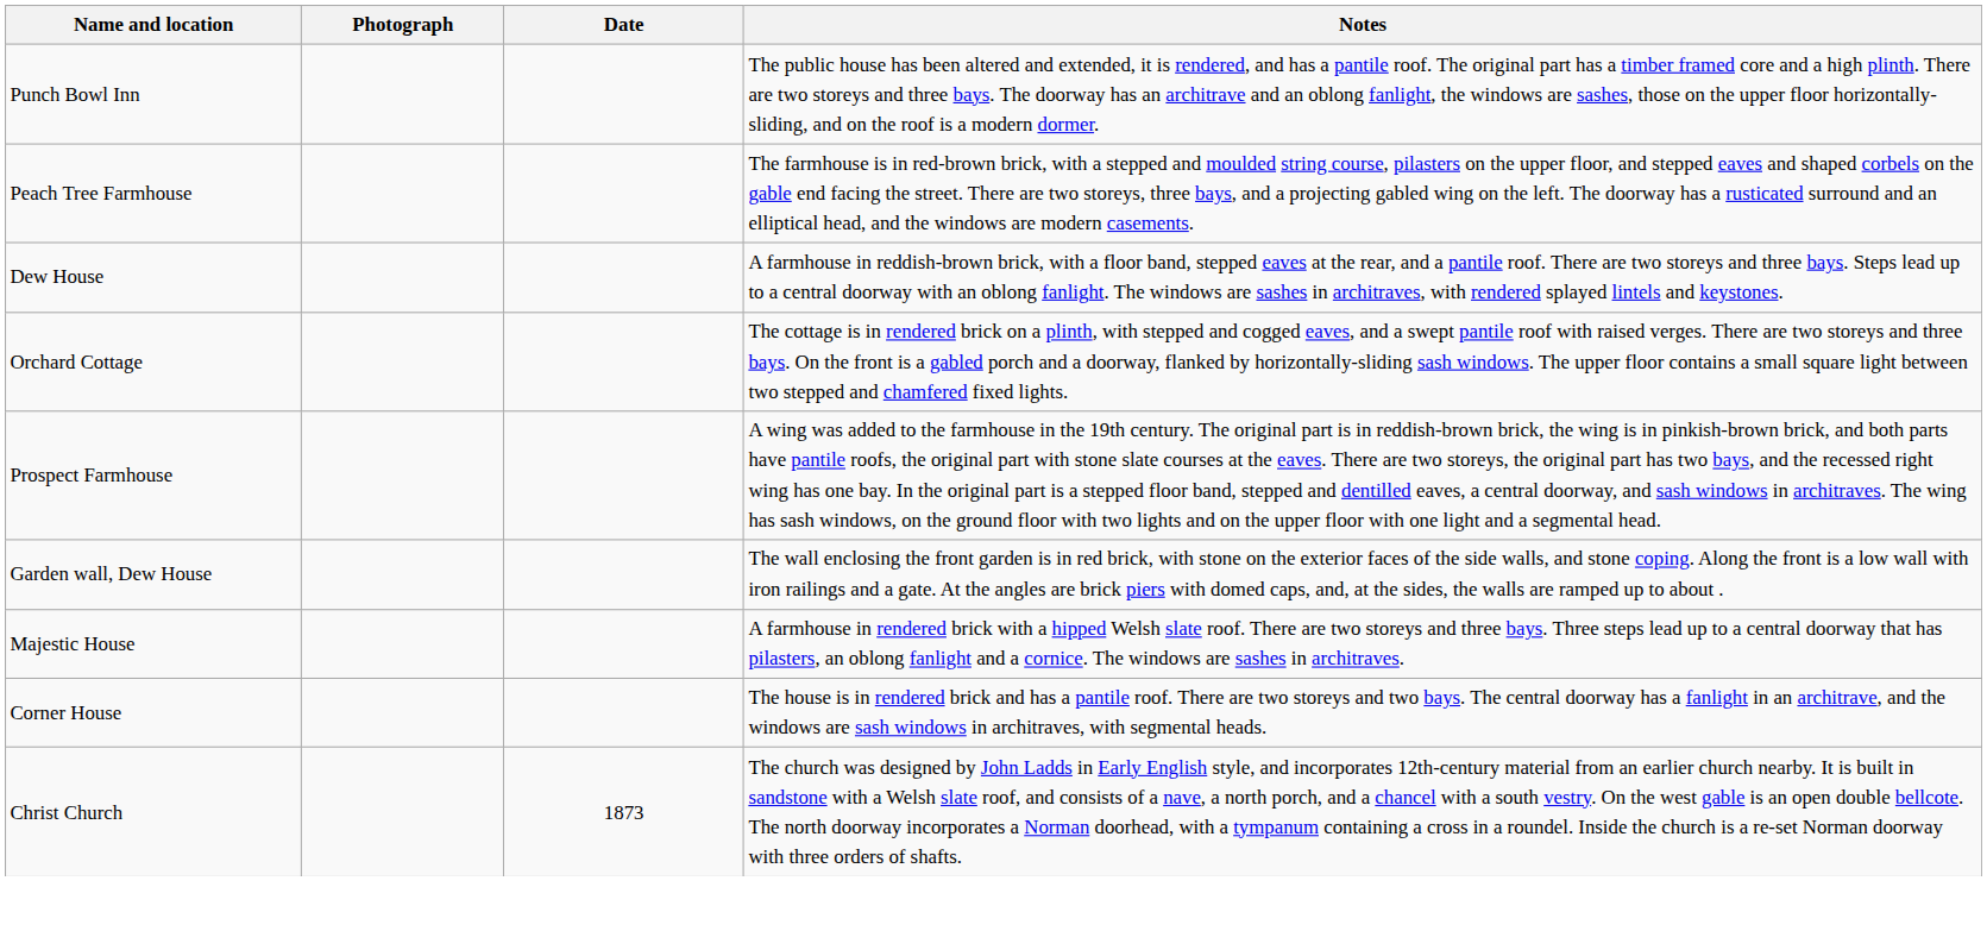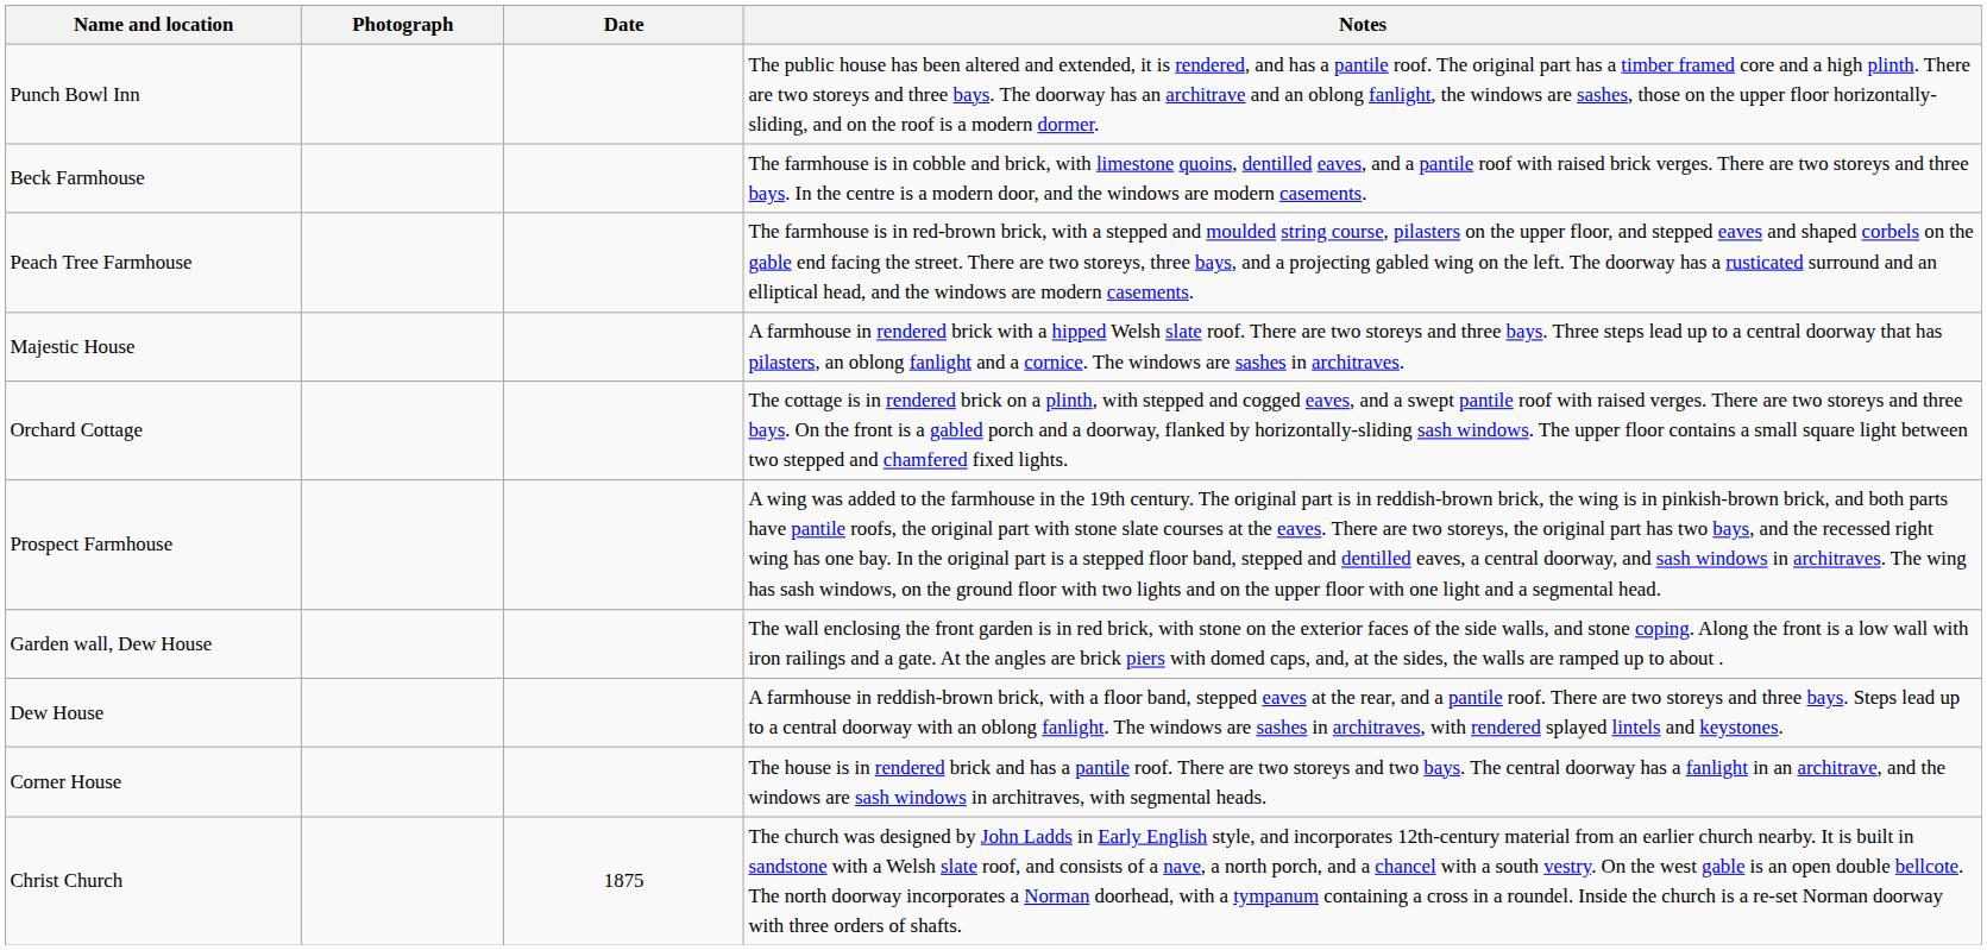+ row: Beck Farmhouse | The farmhouse is in cobble and brick, with limestone quoins, dentilled eaves, and a pantile roof with raised brick verges. There are two storeys and three bays. In the centre is a modern door, and the windows are modern casements.
rows swapped: Dew House <-> Majestic House
Christ Church | Date: 1873 -> 1875
